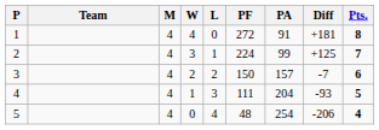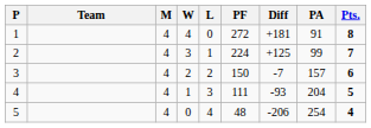columns swapped: PA <-> Diff
